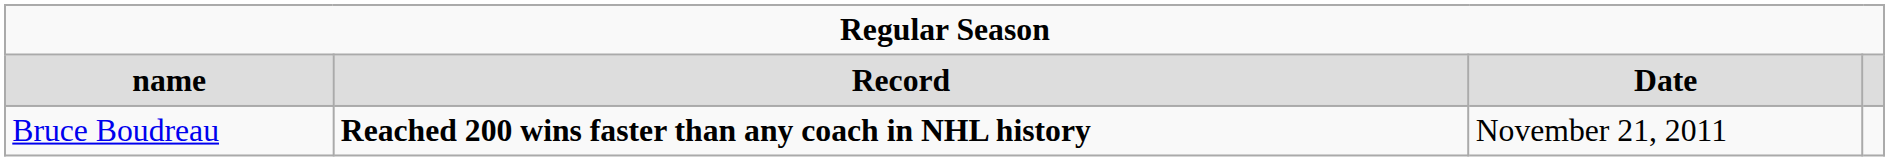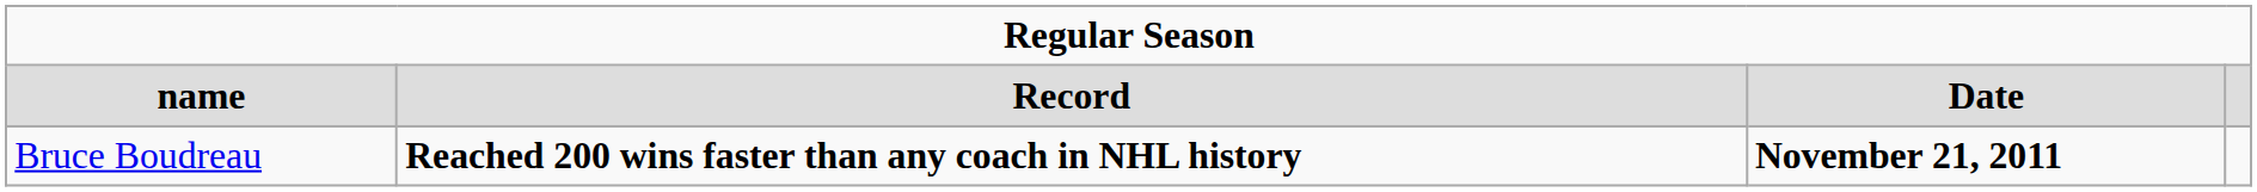Bruce Boudreau | column 3: normal -> bold
